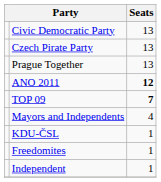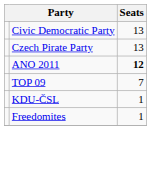- row: Prague Together | 13
TOP 09 | Seats: bold -> normal
- row: Mayors and Independents | 4
- row: Independent | 1
